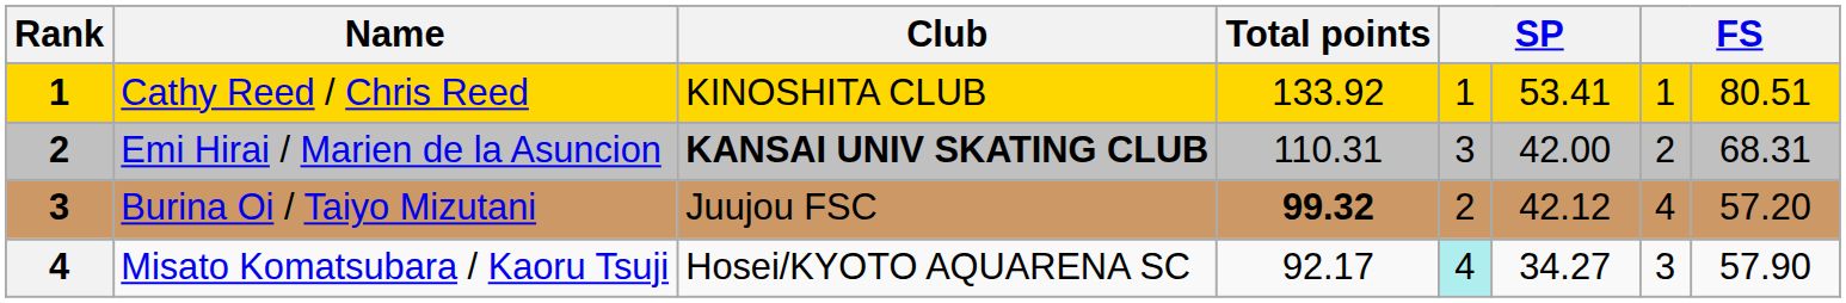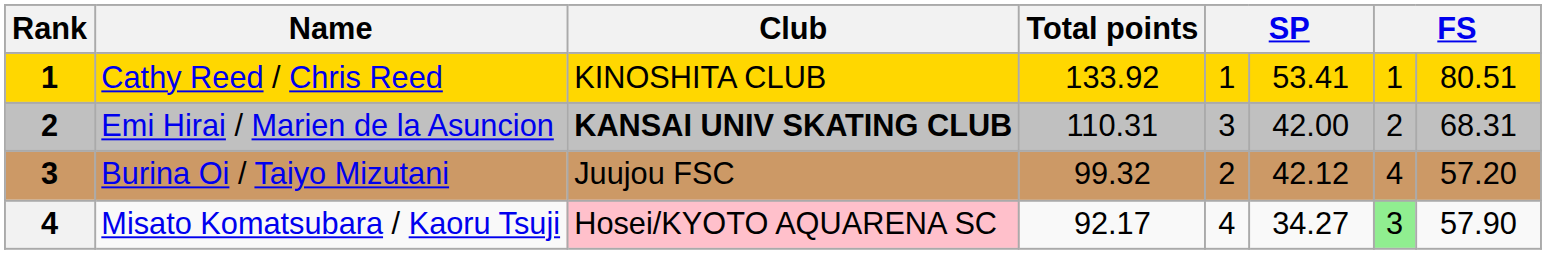Burina Oi / Taiyo Mizutani | Total points: bold -> normal
Misato Komatsubara / Kaoru Tsuji | Club: no background -> pink background
Misato Komatsubara / Kaoru Tsuji | column 5: paleturquoise background -> no background
Misato Komatsubara / Kaoru Tsuji | column 7: no background -> lightgreen background
